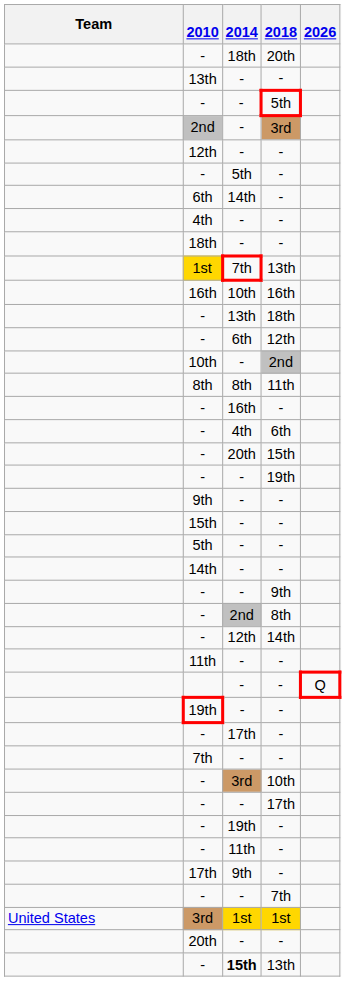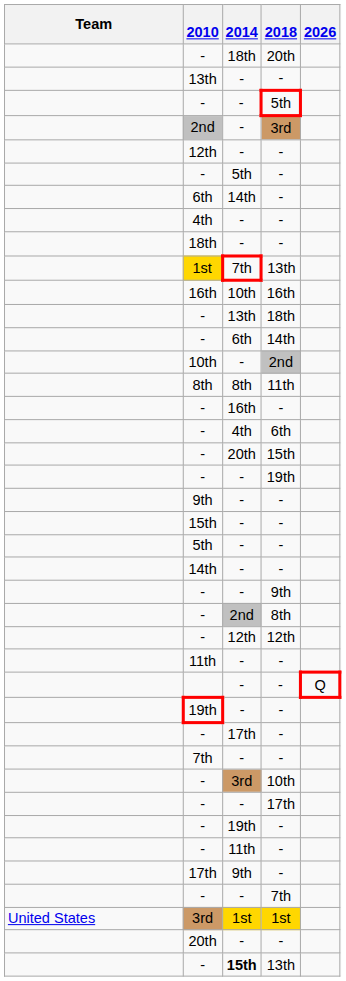row 14 | 2018: 12th -> 14th
row 27 | 2018: 14th -> 12th
